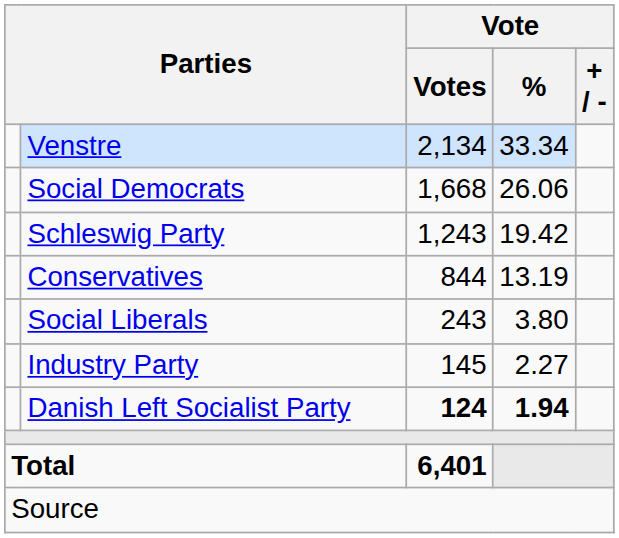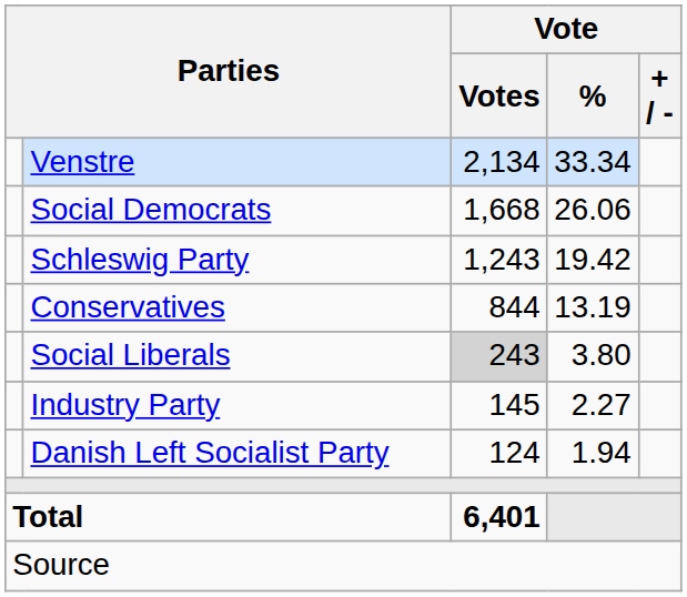Social Liberals | Vote / Votes: no background -> lightgrey background
Danish Left Socialist Party | Vote / Votes: bold -> normal
Danish Left Socialist Party | Vote / %: bold -> normal
